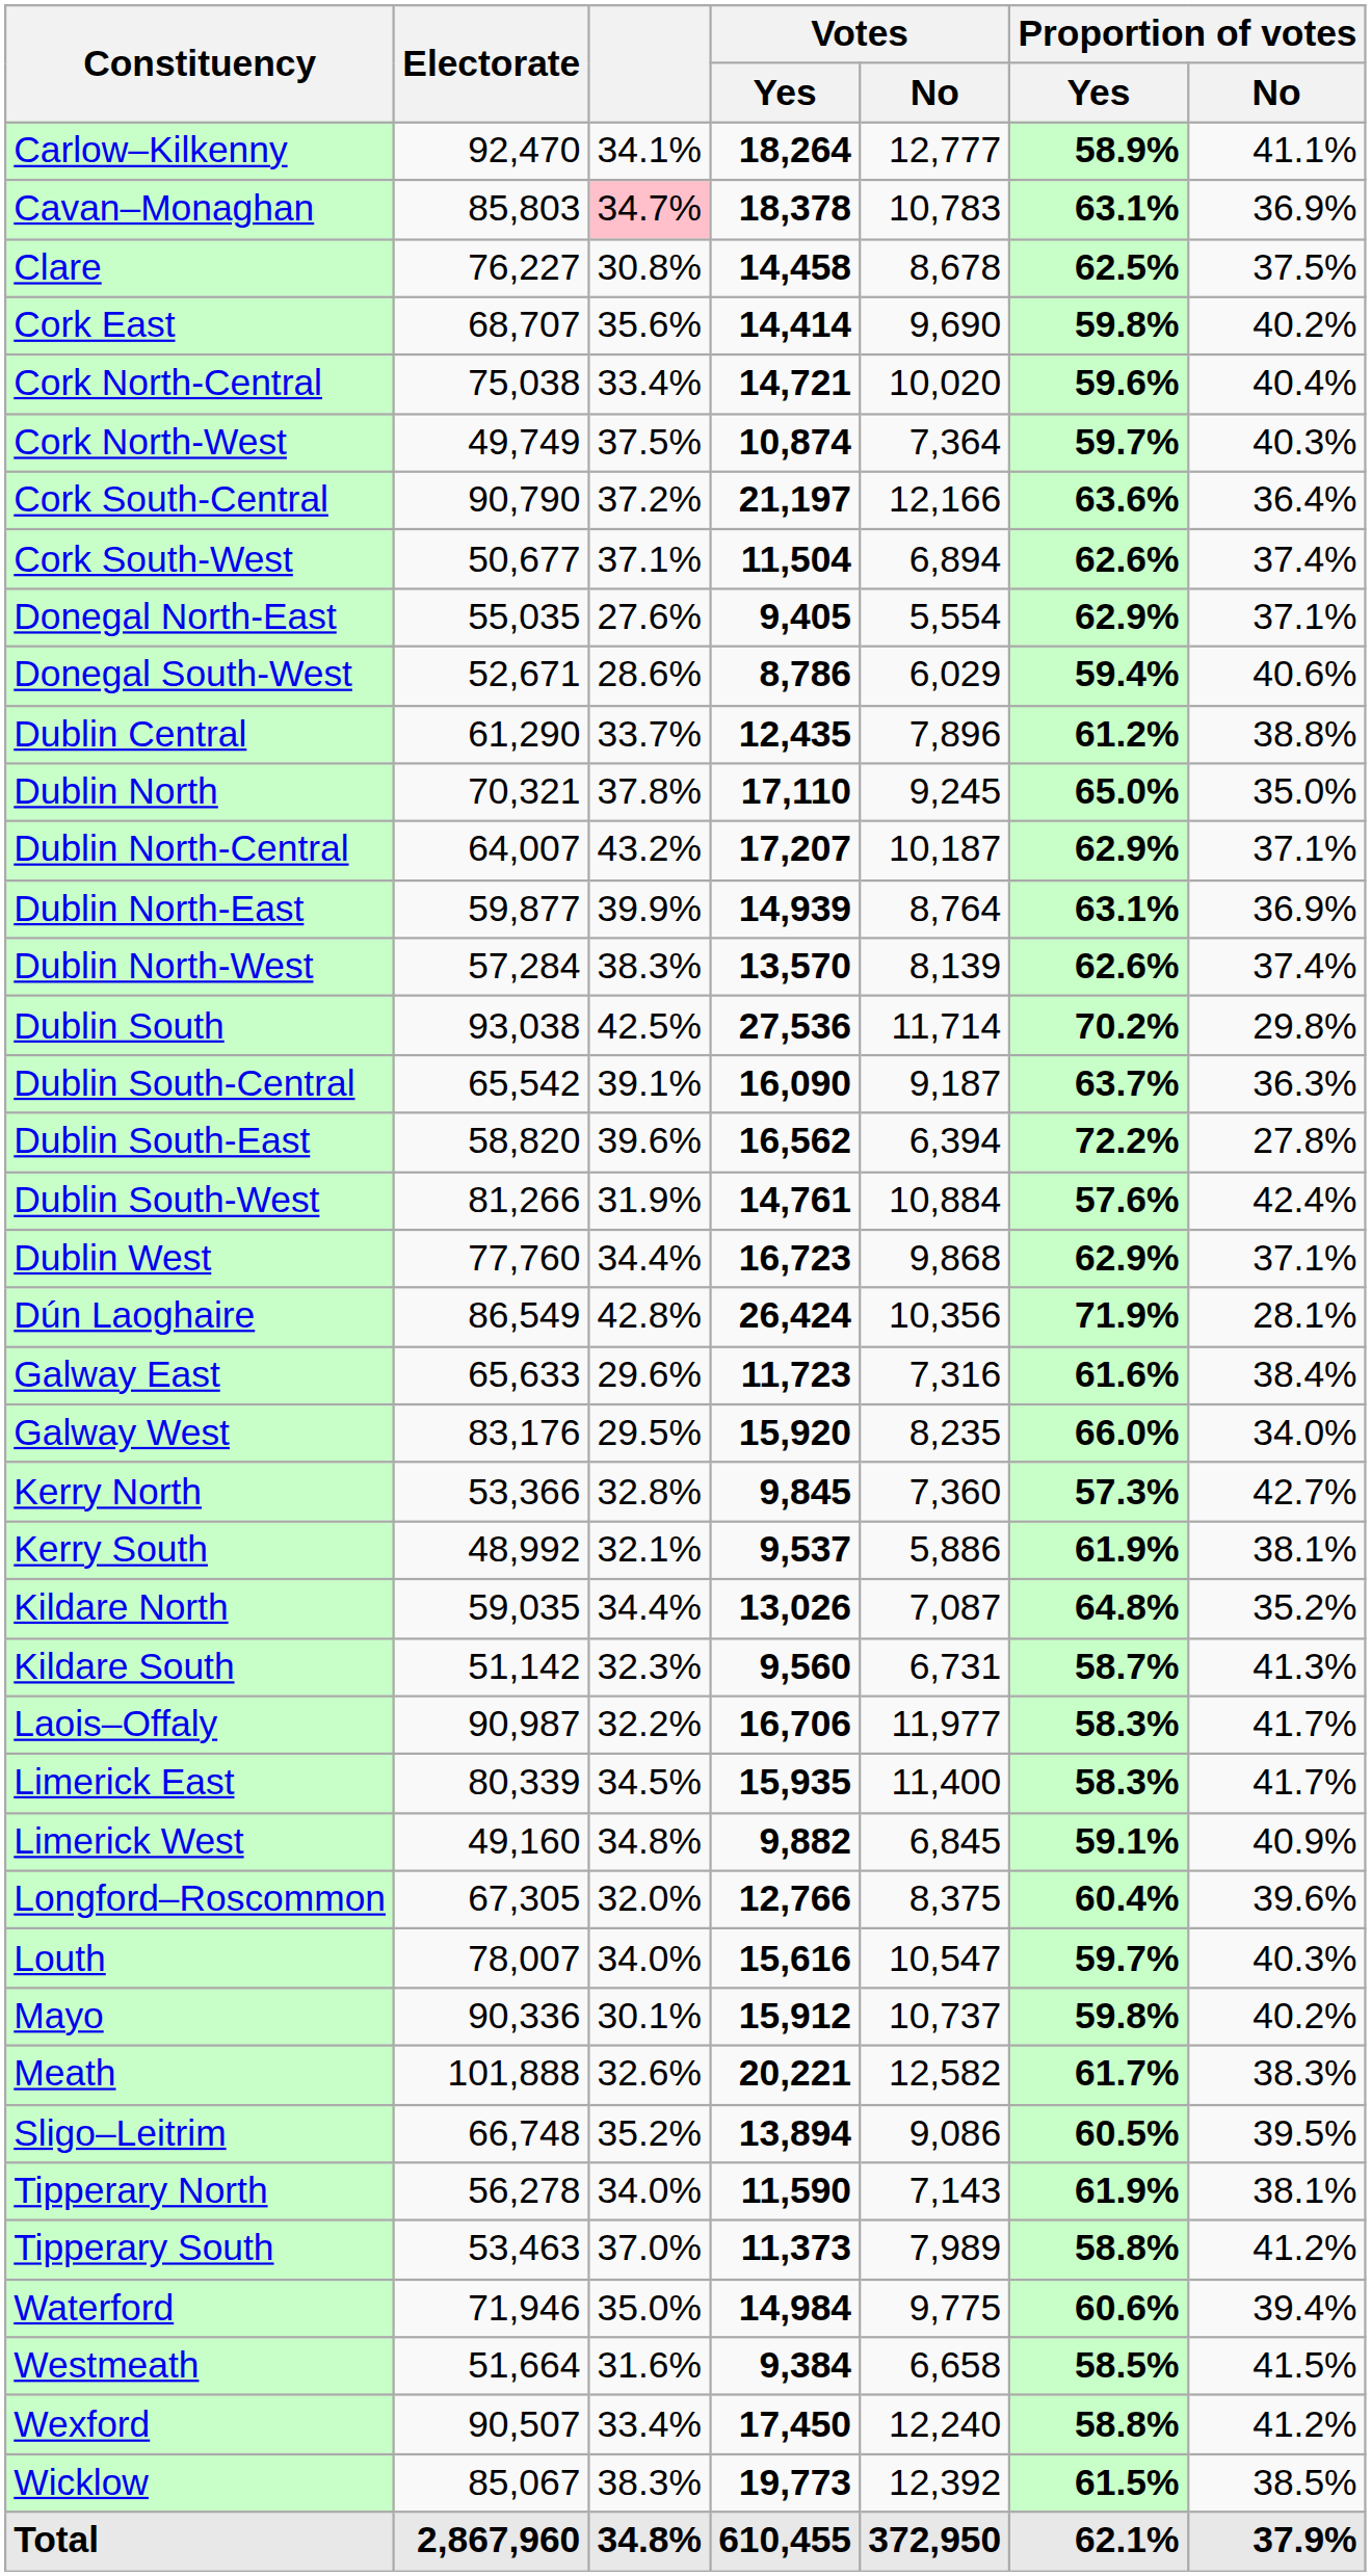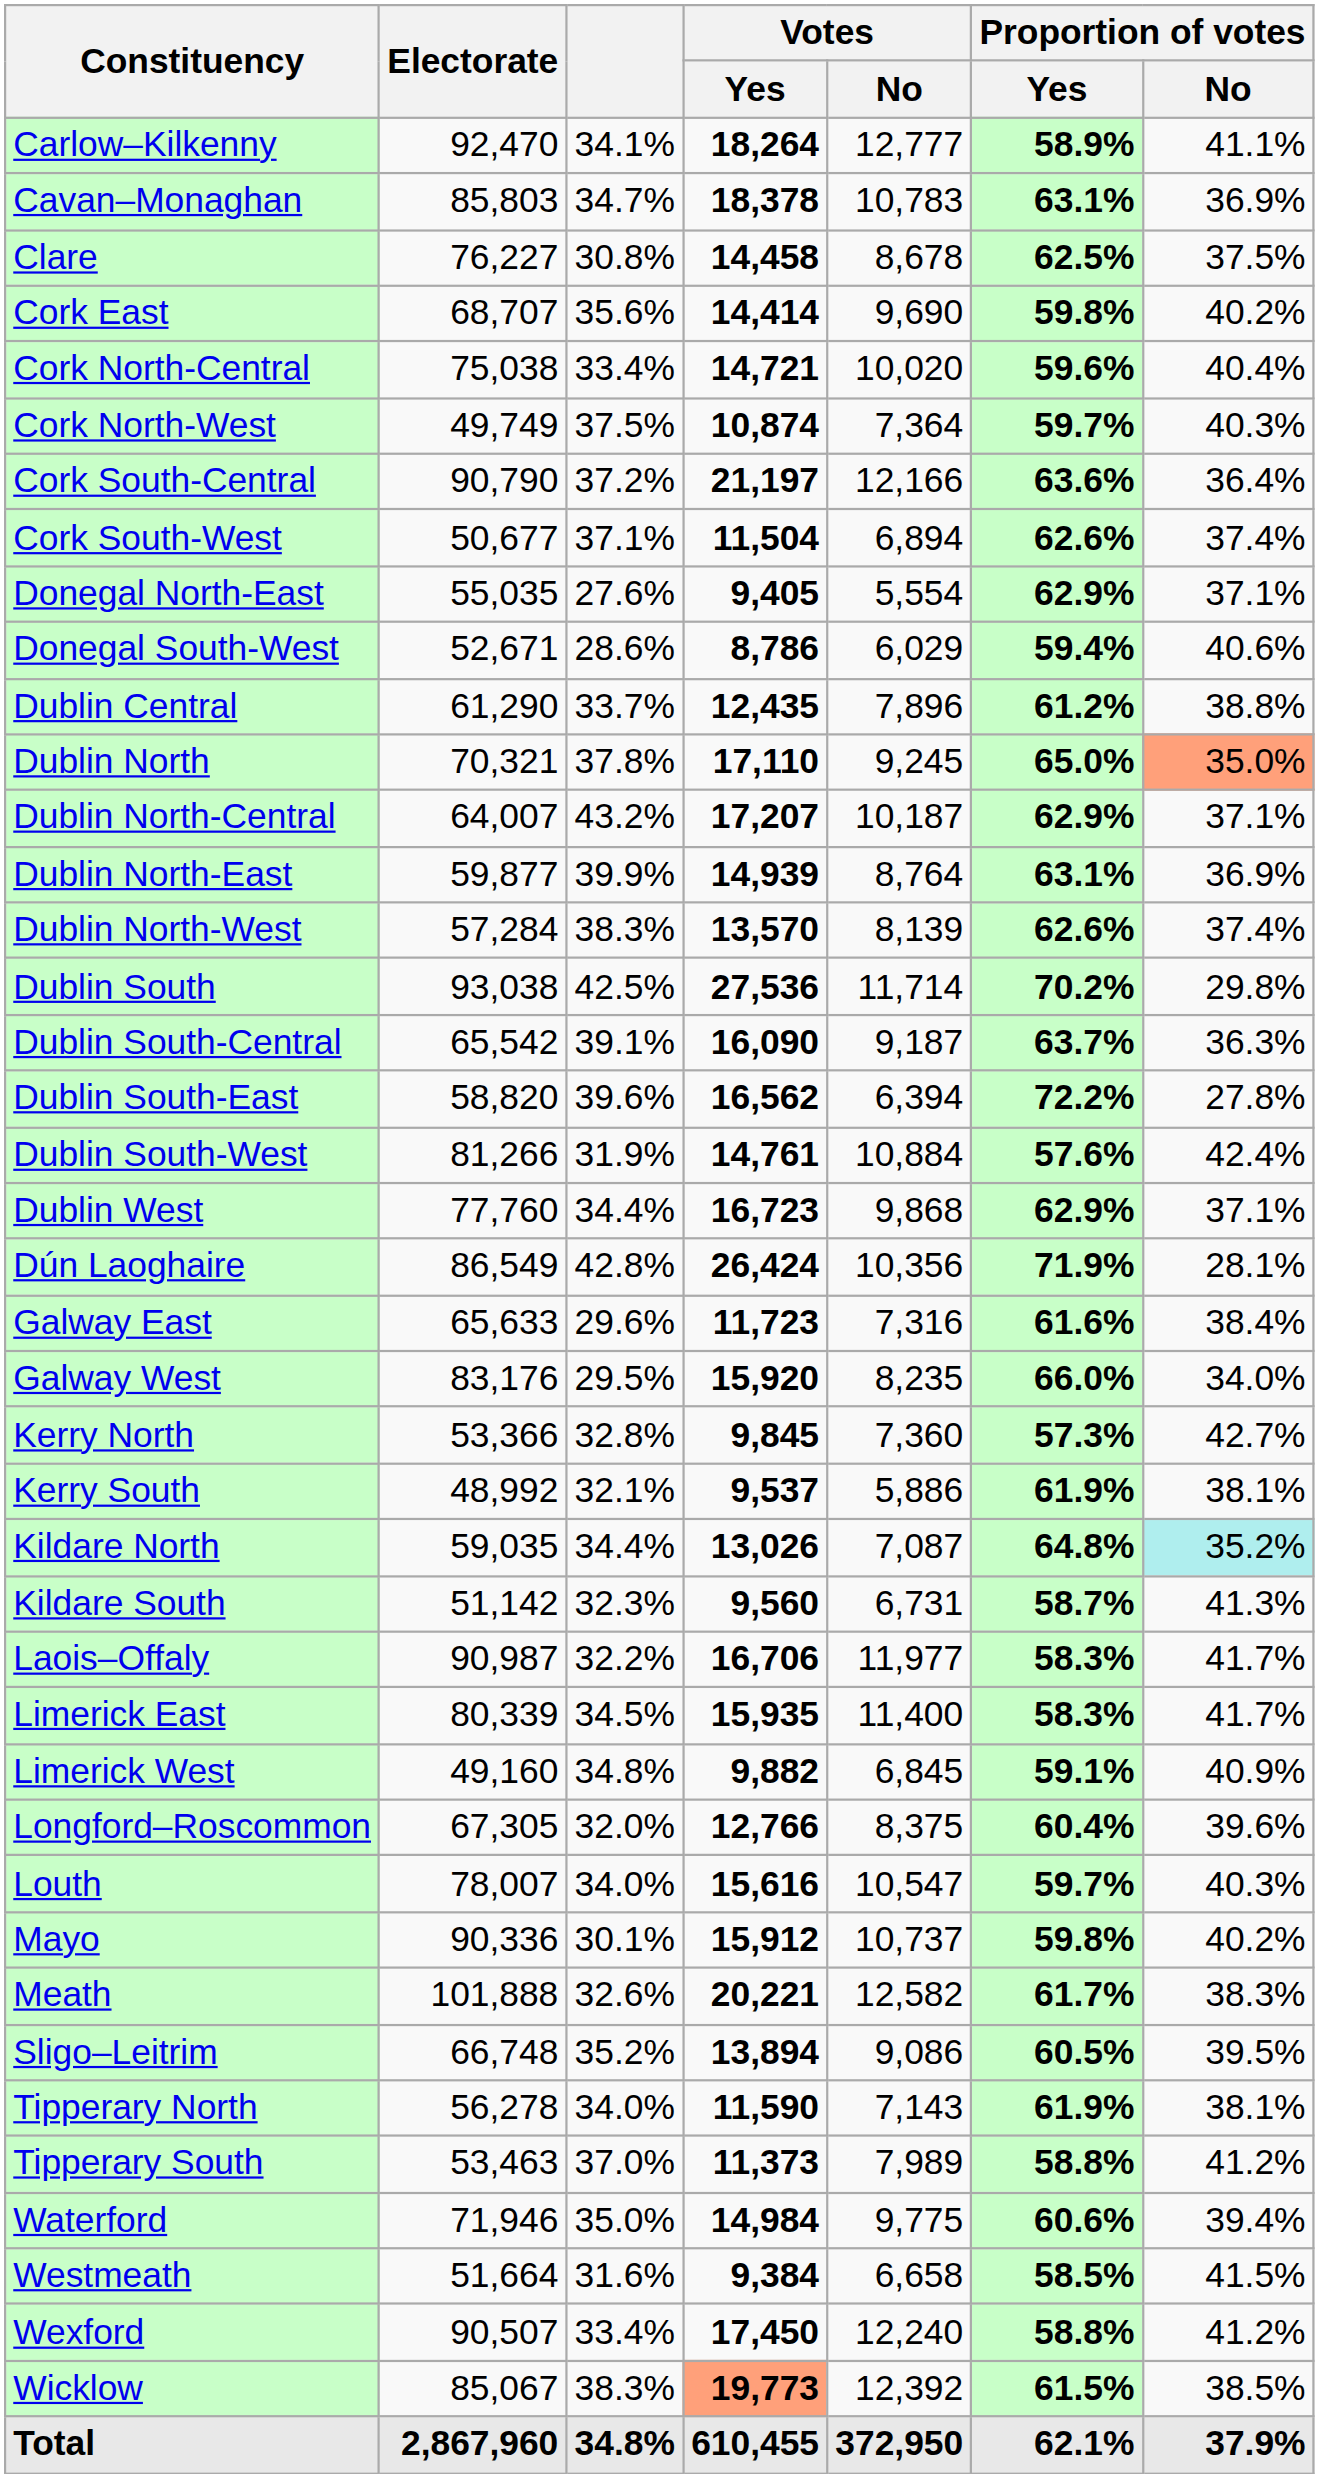Cavan–Monaghan | column 3: pink background -> no background
Dublin North | Proportion of votes / No: no background -> lightsalmon background
Kildare North | Proportion of votes / No: no background -> paleturquoise background
Wicklow | Votes / Yes: no background -> lightsalmon background
